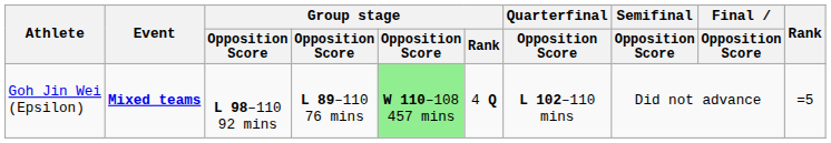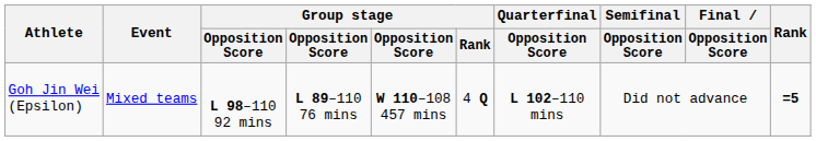Goh Jin Wei (Epsilon) | Event: bold -> normal
Goh Jin Wei (Epsilon) | column 5: lightgreen background -> no background
Goh Jin Wei (Epsilon) | Rank: normal -> bold
